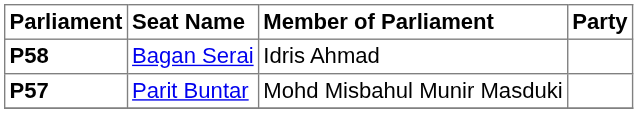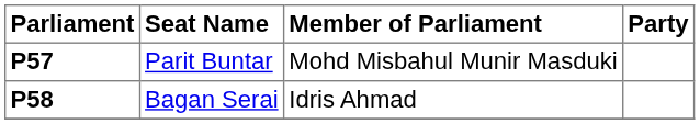rows swapped: P57 <-> P58
